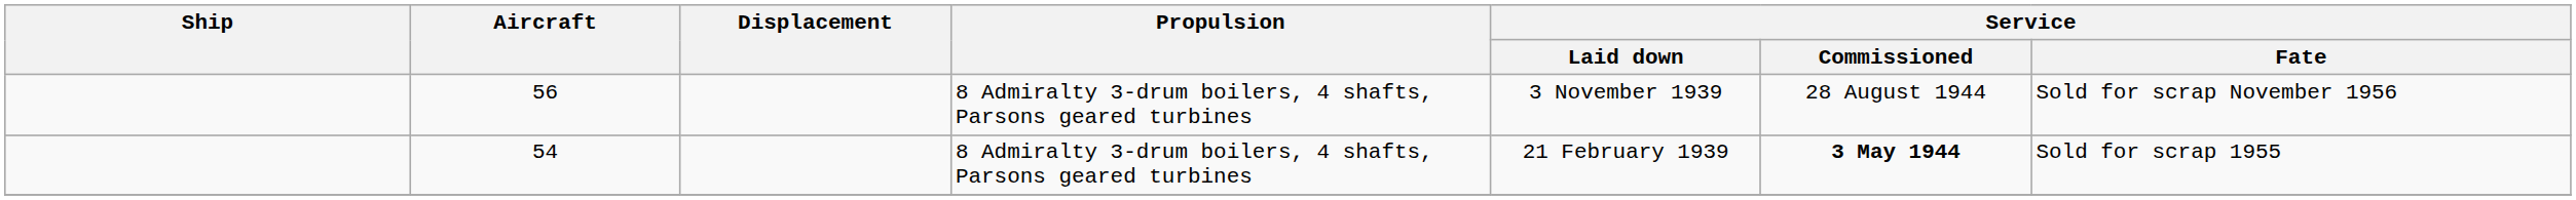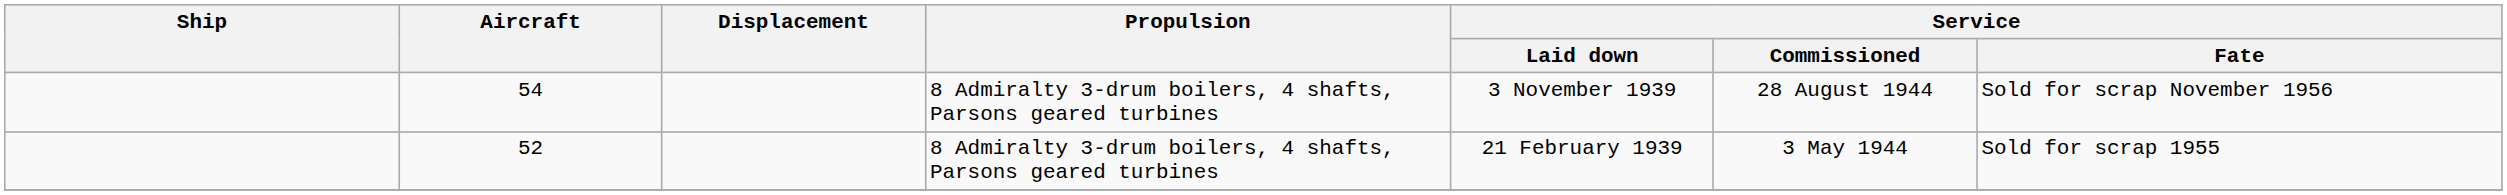row 3 | Aircraft: 56 -> 54
row 4 | Aircraft: 54 -> 52
row 4 | Service / Commissioned: bold -> normal
